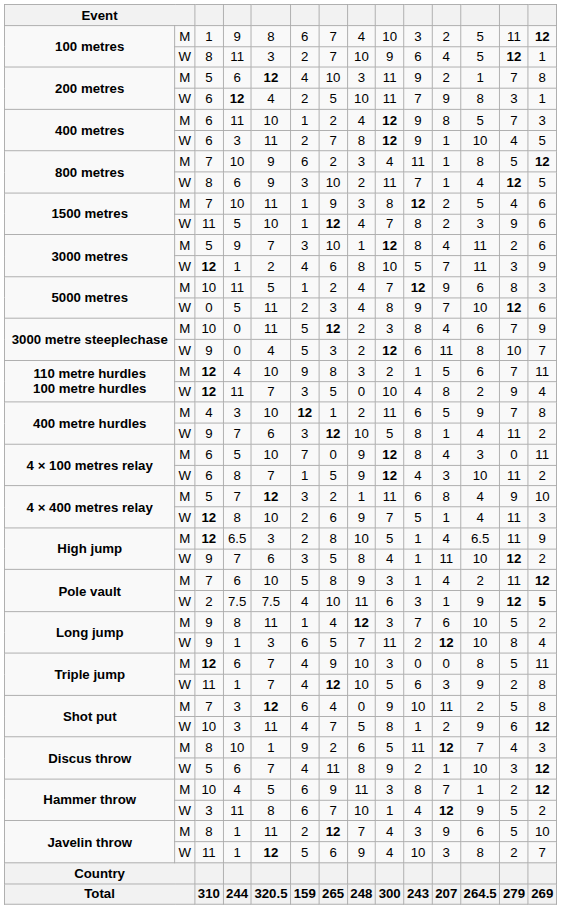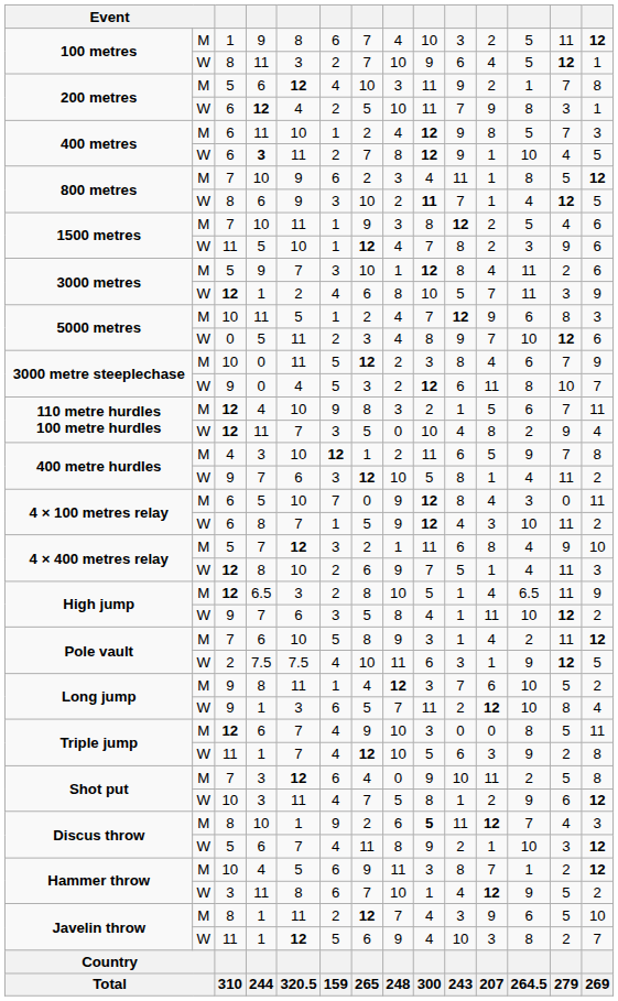400 metres / W | column 4: normal -> bold
800 metres / W | column 9: normal -> bold
Pole vault / W | column 14: bold -> normal
Discus throw / M | column 9: normal -> bold
